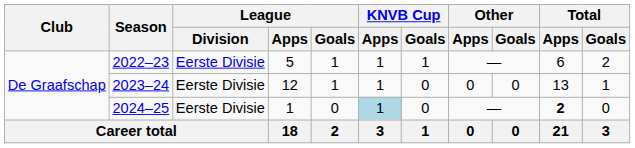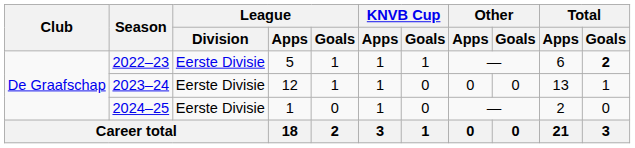2022–23 | Total / Goals: normal -> bold
2024–25 | KNVB Cup / Apps: lightblue background -> no background
2024–25 | Total / Apps: bold -> normal
